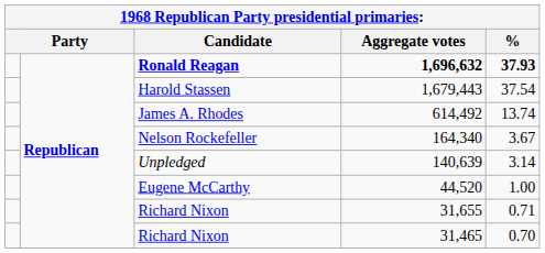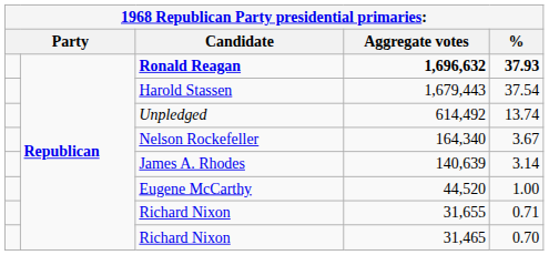614,492 | Candidate: James A. Rhodes -> Unpledged
140,639 | Candidate: Unpledged -> James A. Rhodes
